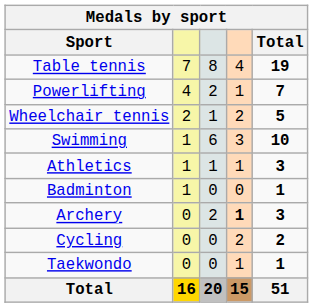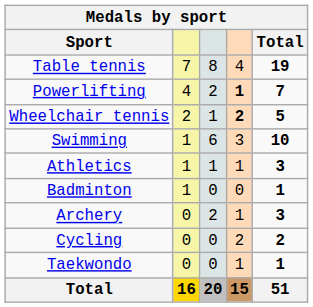Powerlifting | column 4: normal -> bold
Wheelchair tennis | column 4: normal -> bold
Archery | column 4: bold -> normal
